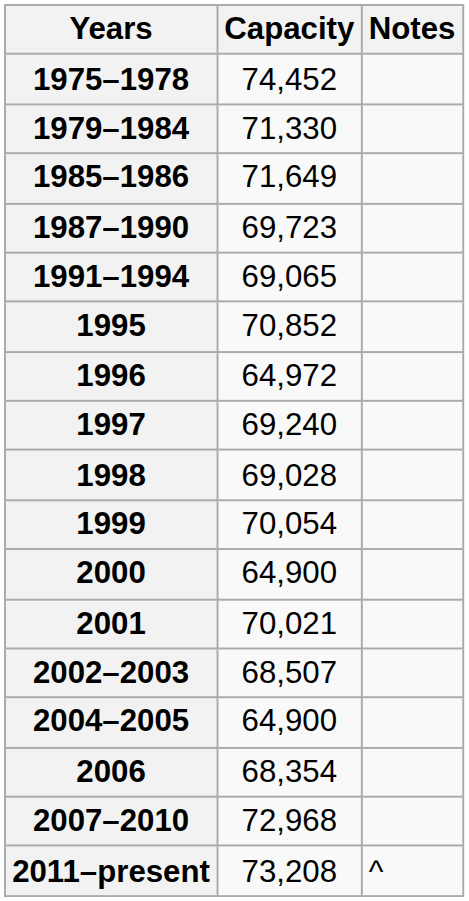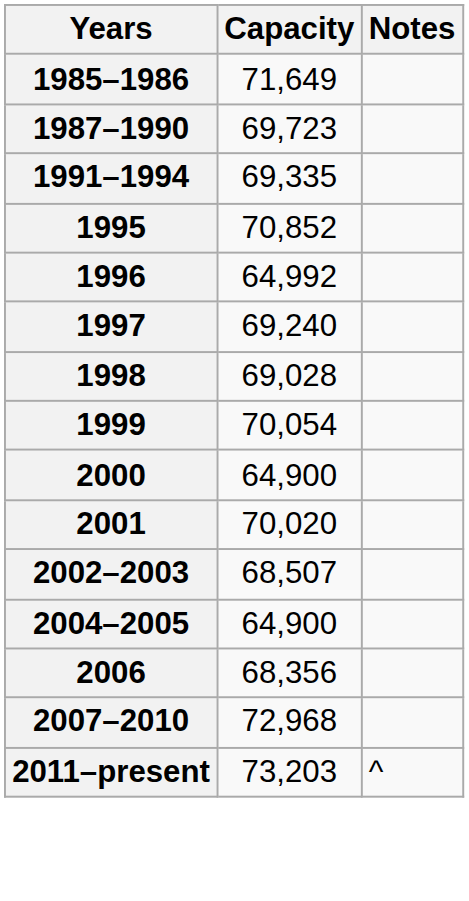- row: 1975–1978 | 74,452
- row: 1979–1984 | 71,330
1991–1994 | Capacity: 69,065 -> 69,335
1996 | Capacity: 64,972 -> 64,992
2001 | Capacity: 70,021 -> 70,020
2006 | Capacity: 68,354 -> 68,356
2011–present | Capacity: 73,208 -> 73,203
